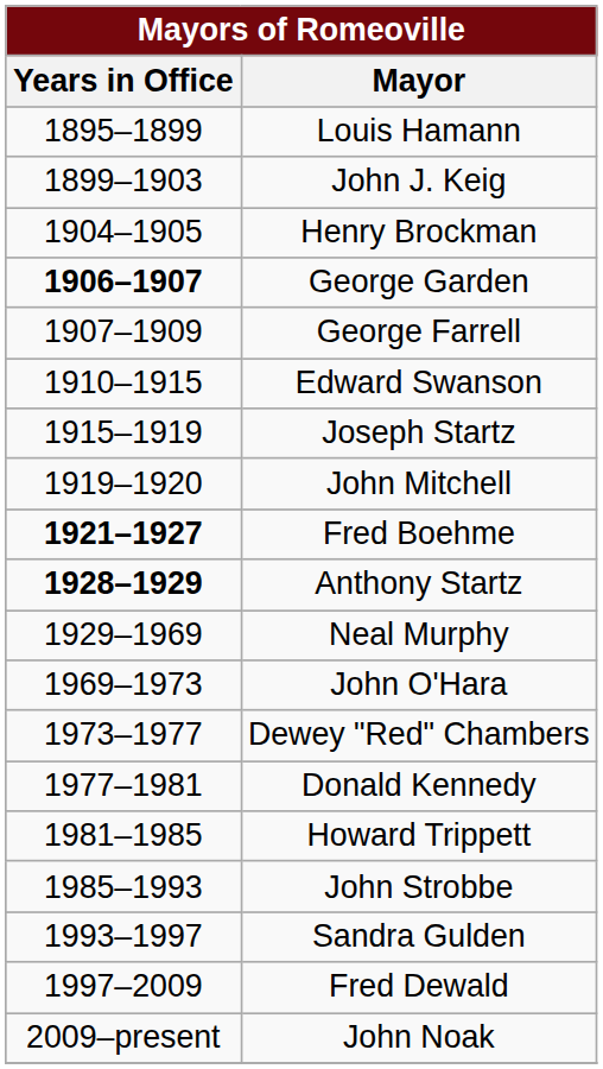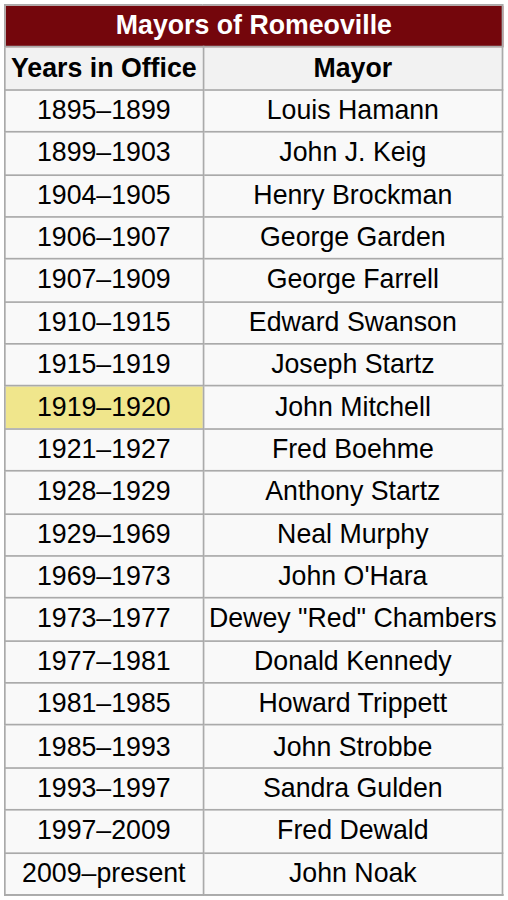George Garden | Years in Office: bold -> normal
John Mitchell | Years in Office: no background -> khaki background
Fred Boehme | Years in Office: bold -> normal
Anthony Startz | Years in Office: bold -> normal
